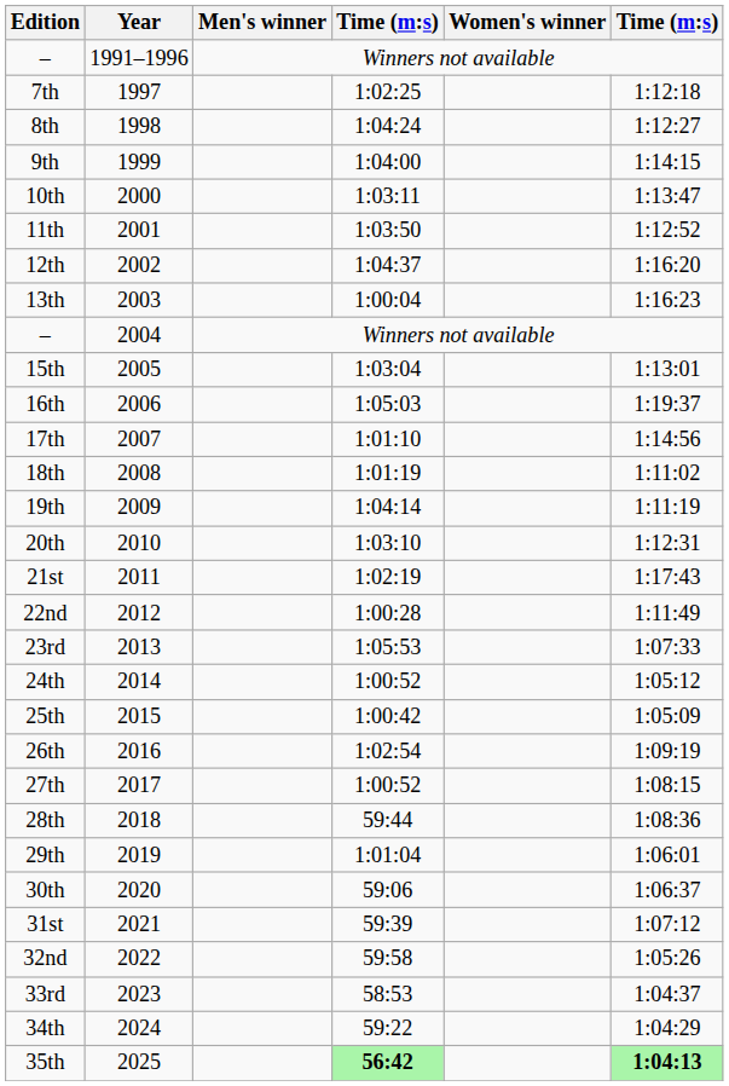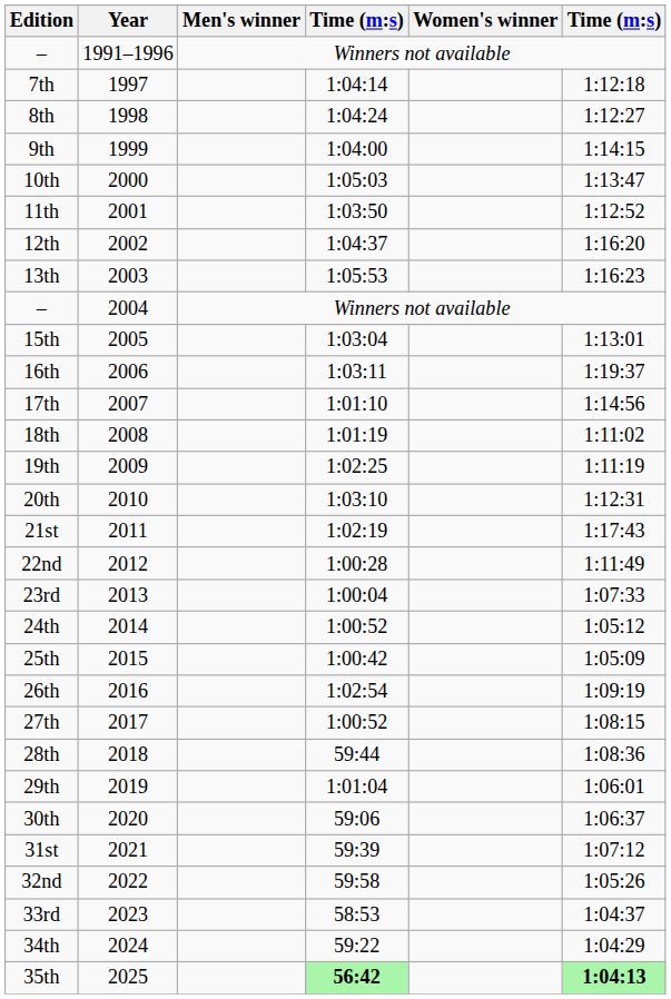7th | column 4: 1:02:25 -> 1:04:14
10th | column 4: 1:03:11 -> 1:05:03
13th | column 4: 1:00:04 -> 1:05:53
16th | column 4: 1:05:03 -> 1:03:11
19th | column 4: 1:04:14 -> 1:02:25
23rd | column 4: 1:05:53 -> 1:00:04
